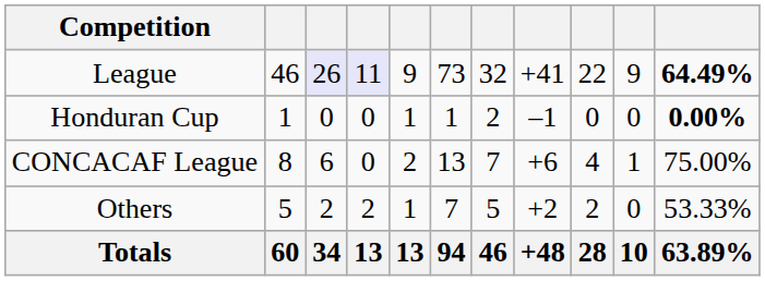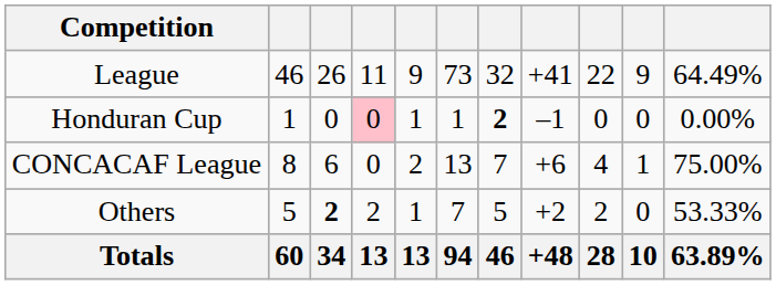League | column 3: lavender background -> no background
League | column 4: lavender background -> no background
League | column 11: bold -> normal
Honduran Cup | column 4: no background -> pink background
Honduran Cup | column 7: normal -> bold
Honduran Cup | column 11: bold -> normal
Others | column 3: normal -> bold
